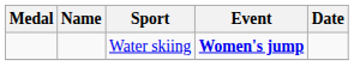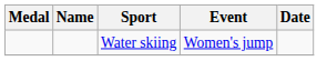Water skiing | Event: bold -> normal
